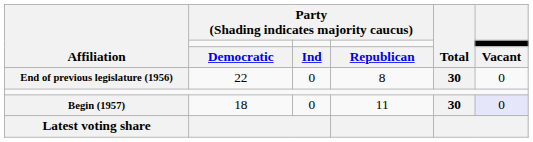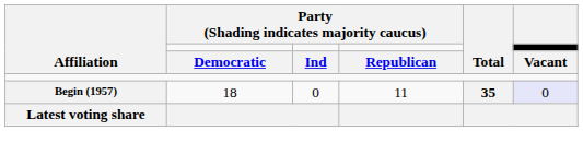- row: End of previous legislature (1956) | 22 | 0 | 8 | 30 | 0
Begin (1957) | Total: 30 -> 35
